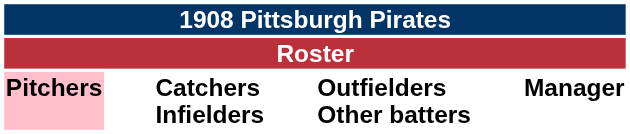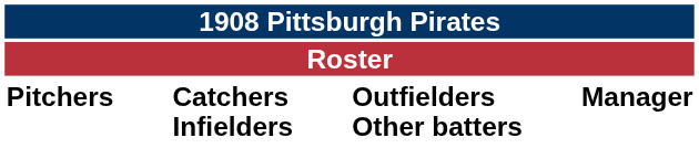Pitchers | column 1: pink background -> no background
